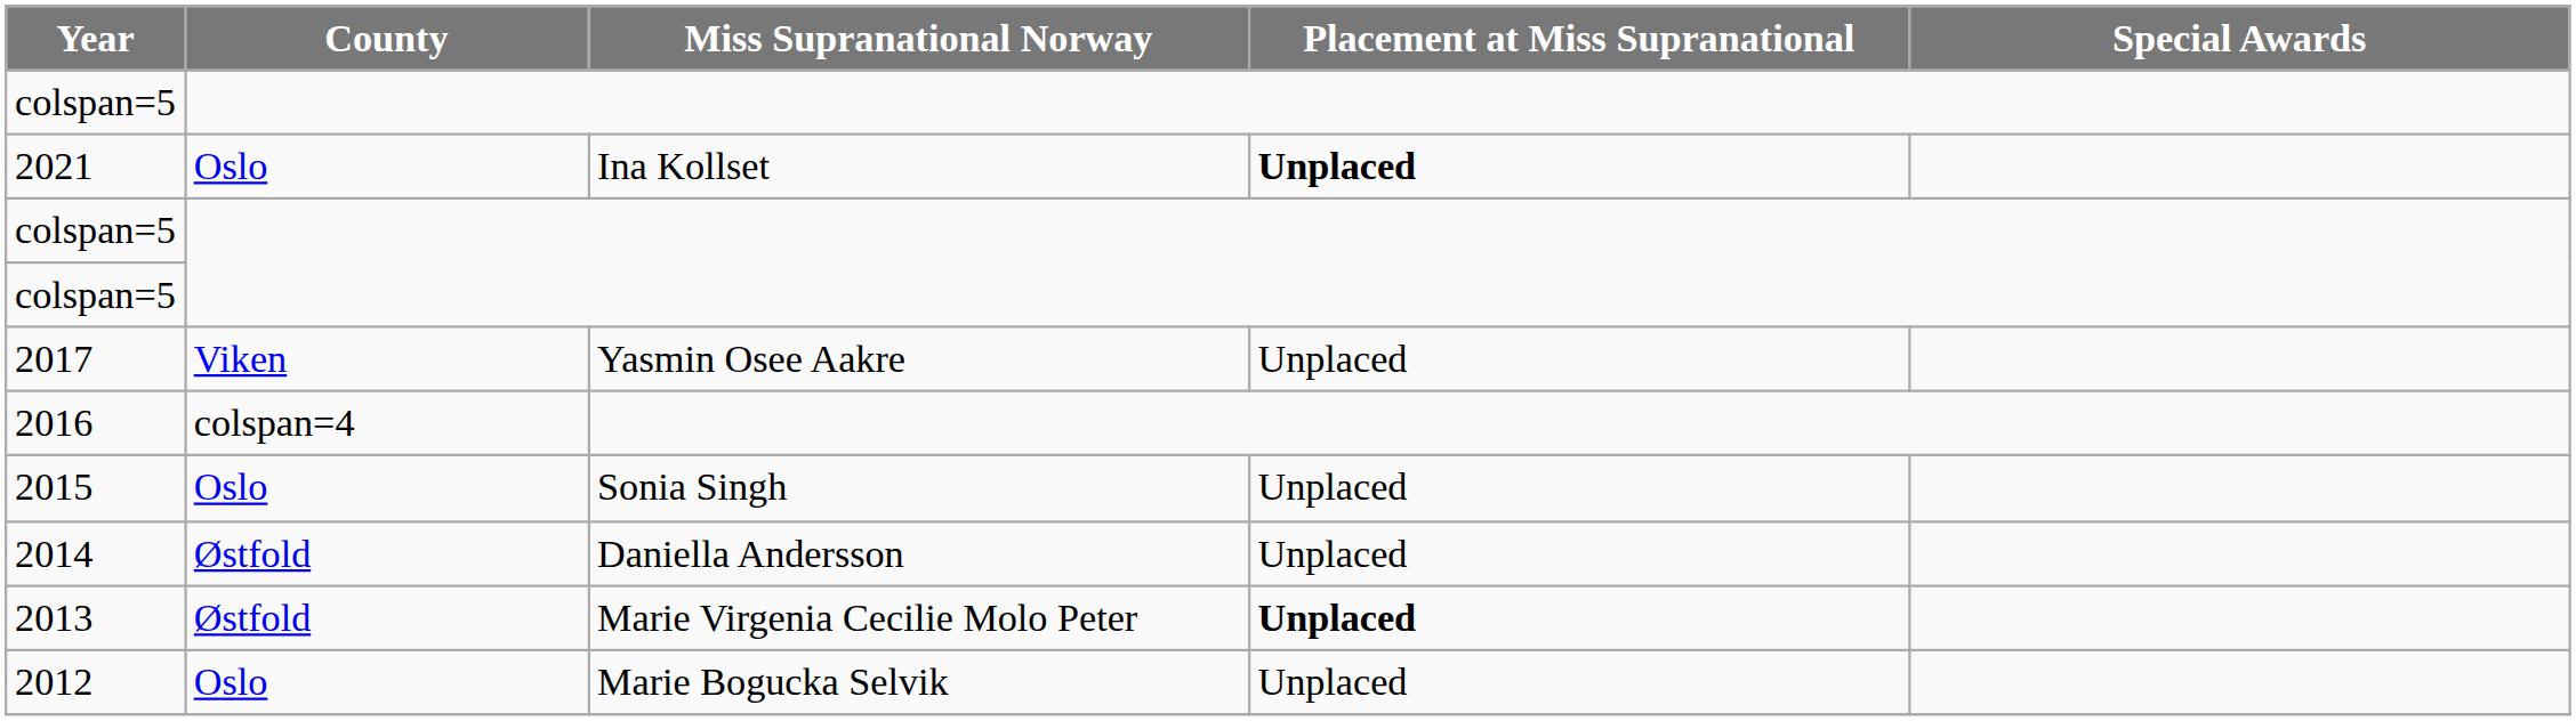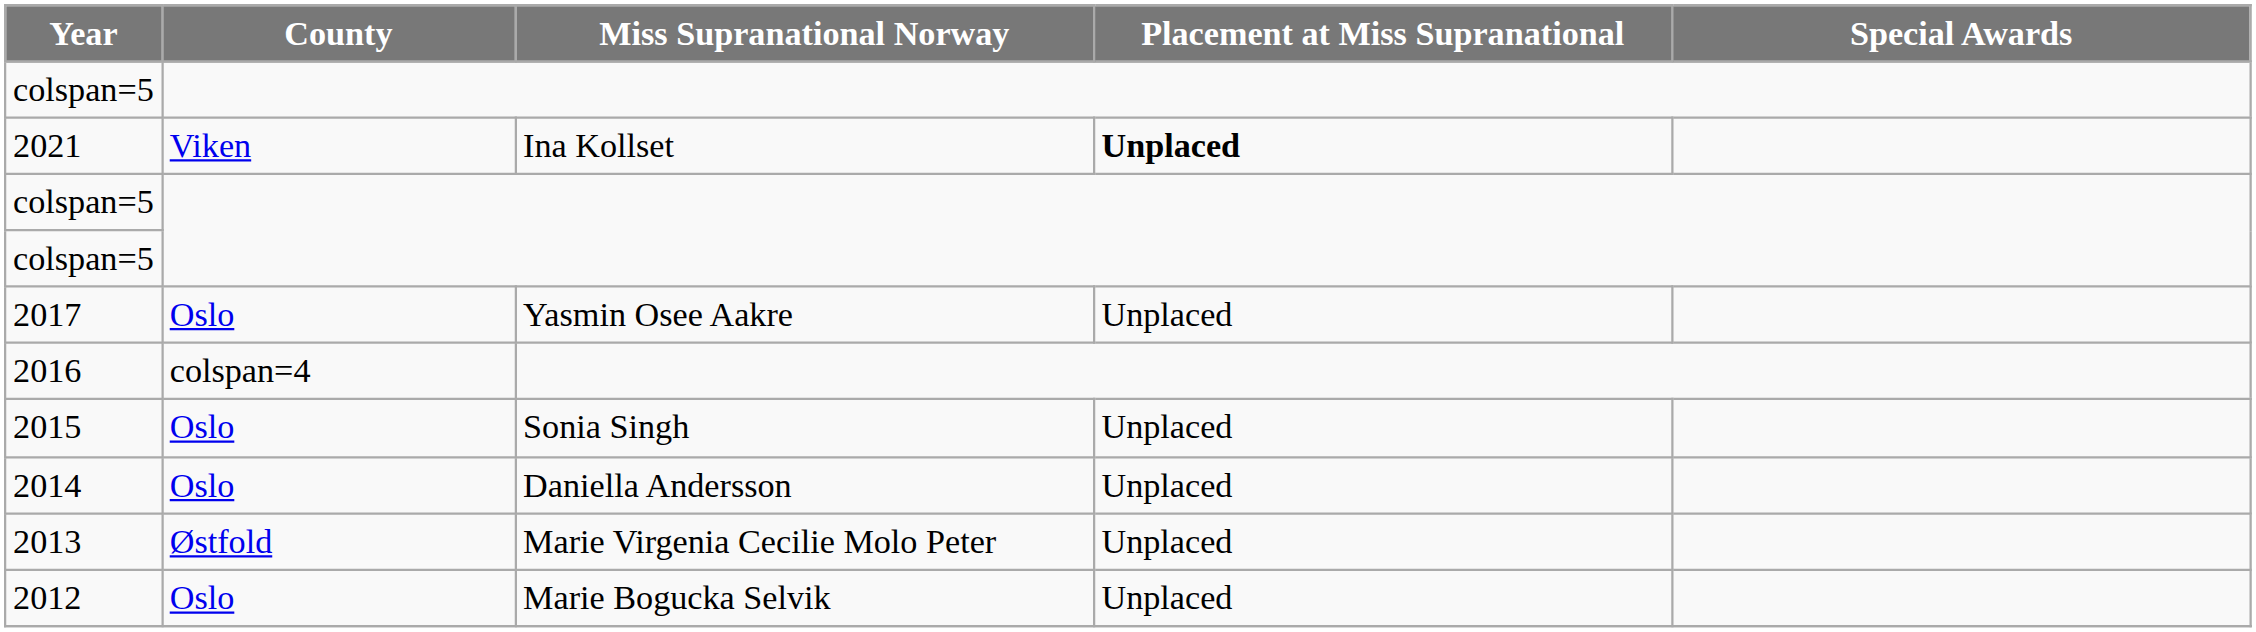2021 | County: Oslo -> Viken
2017 | County: Viken -> Oslo
2014 | County: Østfold -> Oslo
2013 | Placement at Miss Supranational: bold -> normal
